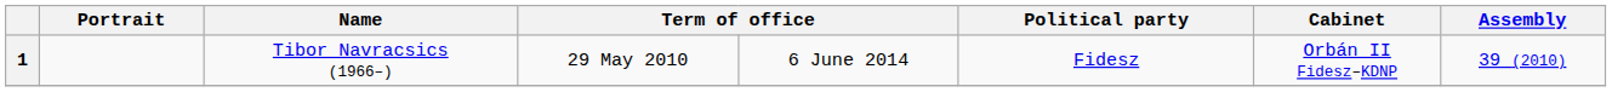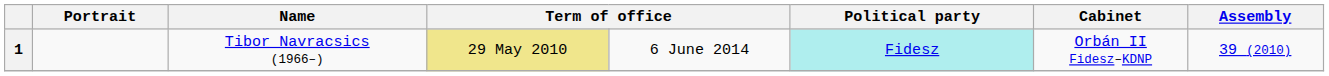1 | column 4: no background -> khaki background
1 | Political party: no background -> paleturquoise background
